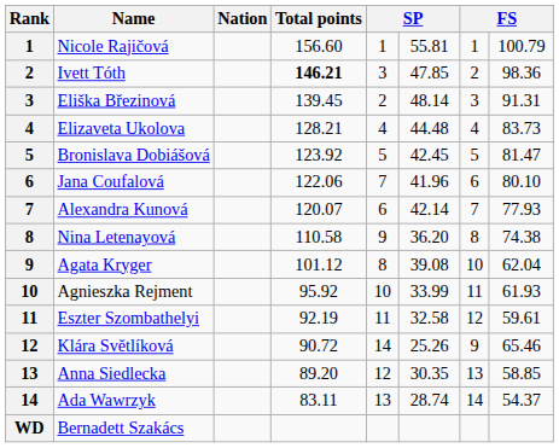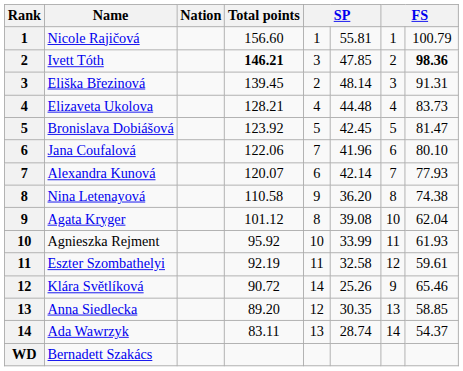Ivett Tóth | column 8: normal -> bold
